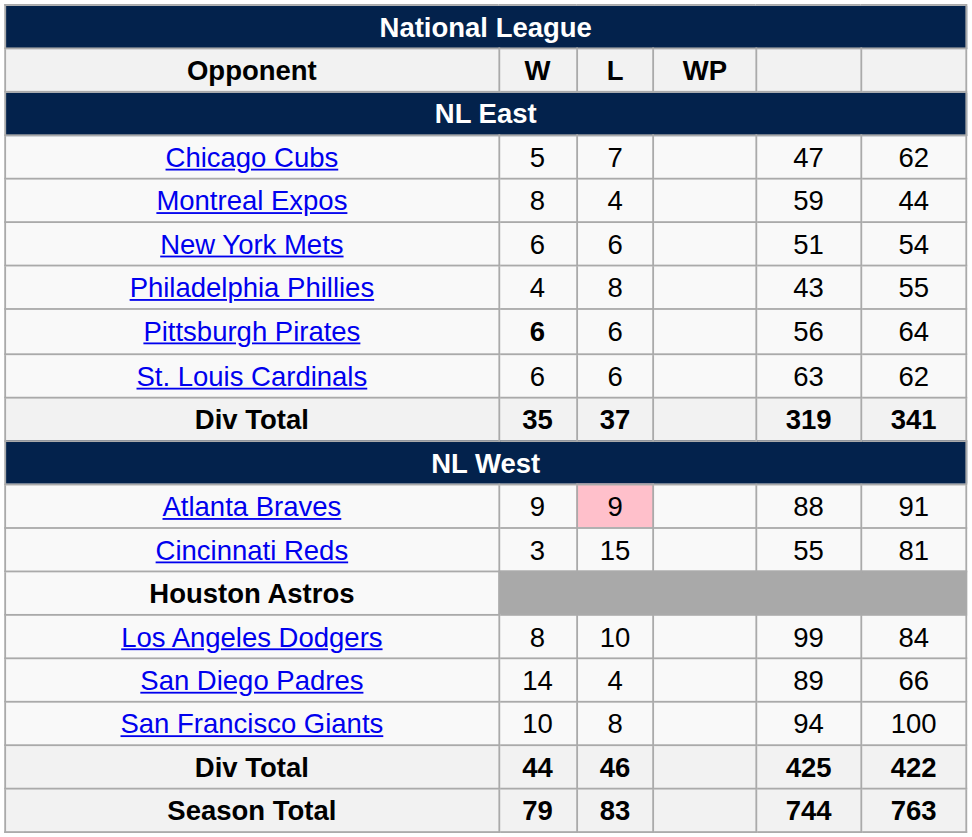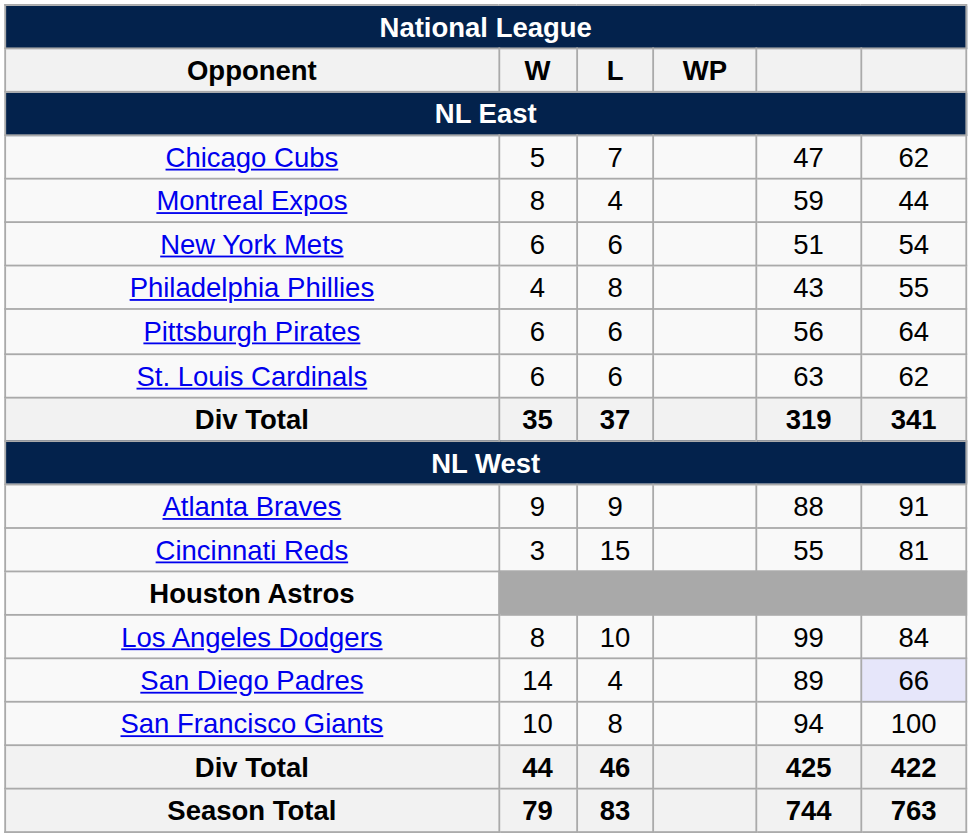Pittsburgh Pirates | W: bold -> normal
Atlanta Braves | L: pink background -> no background
San Diego Padres | column 6: no background -> lavender background
